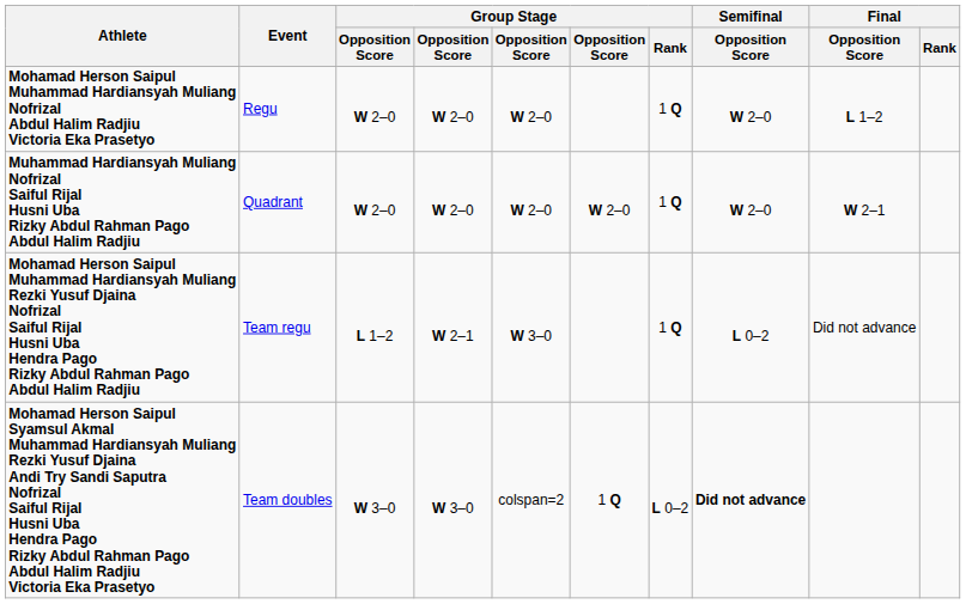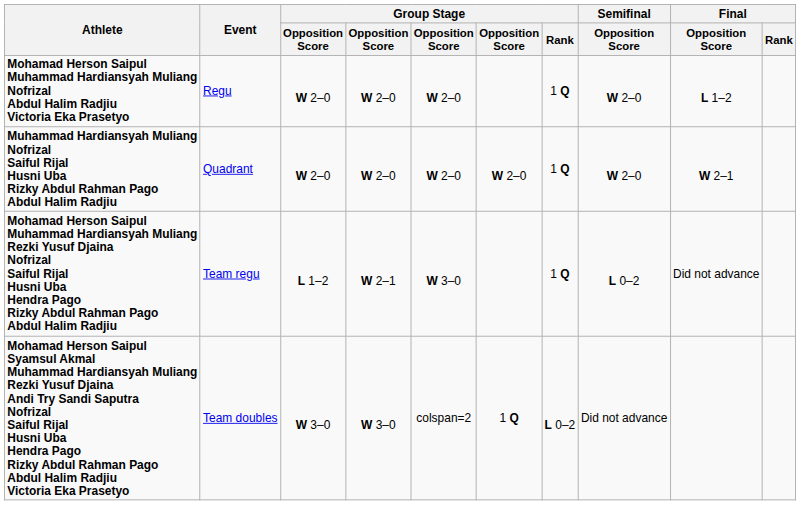row 6 | Semifinal / Opposition Score: bold -> normal
